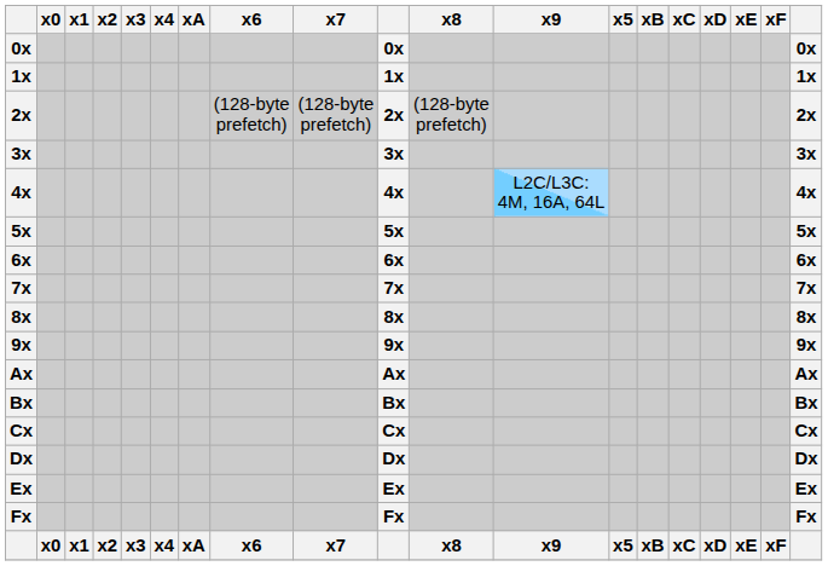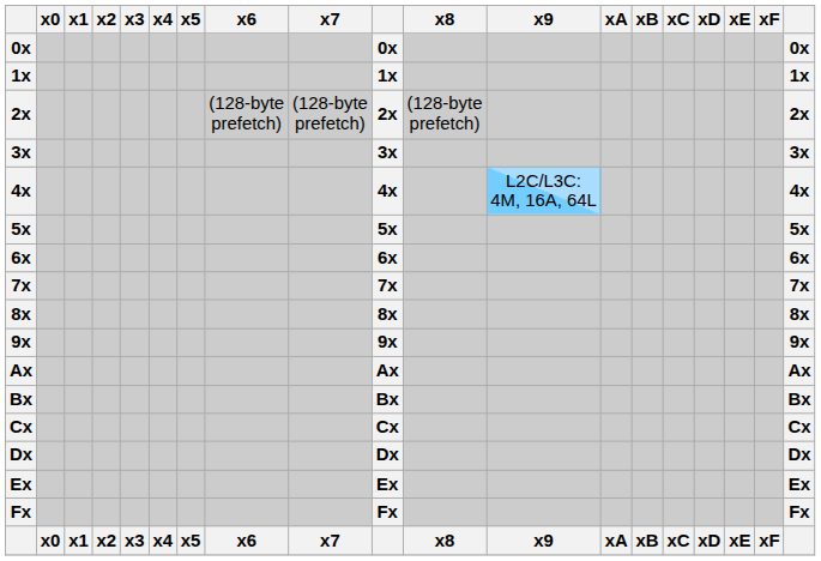columns swapped: x5 <-> xA
